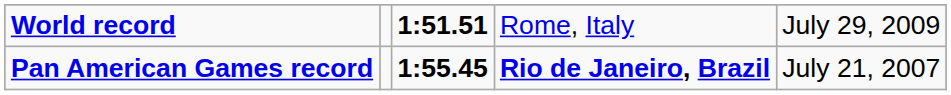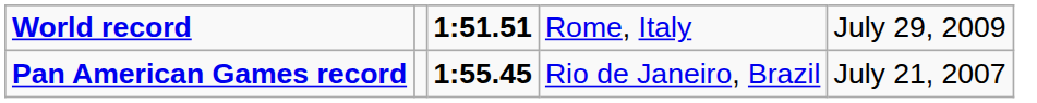Pan American Games record | column 4: bold -> normal
